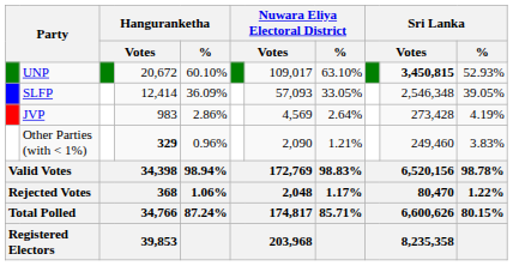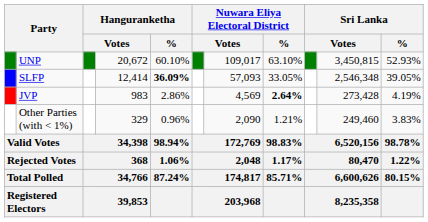UNP | column 10: bold -> normal
SLFP | Hanguranketha / %: normal -> bold
JVP | Nuwara Eliya Electoral District / %: normal -> bold
Other Parties (with < 1%) | column 4: bold -> normal
